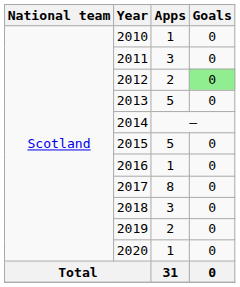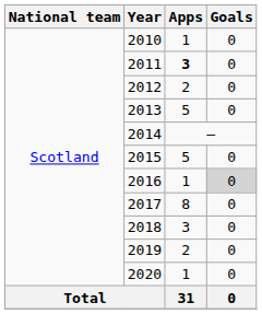2011 | Apps: normal -> bold
2012 | Goals: lightgreen background -> no background
2016 | Goals: no background -> lightgrey background
